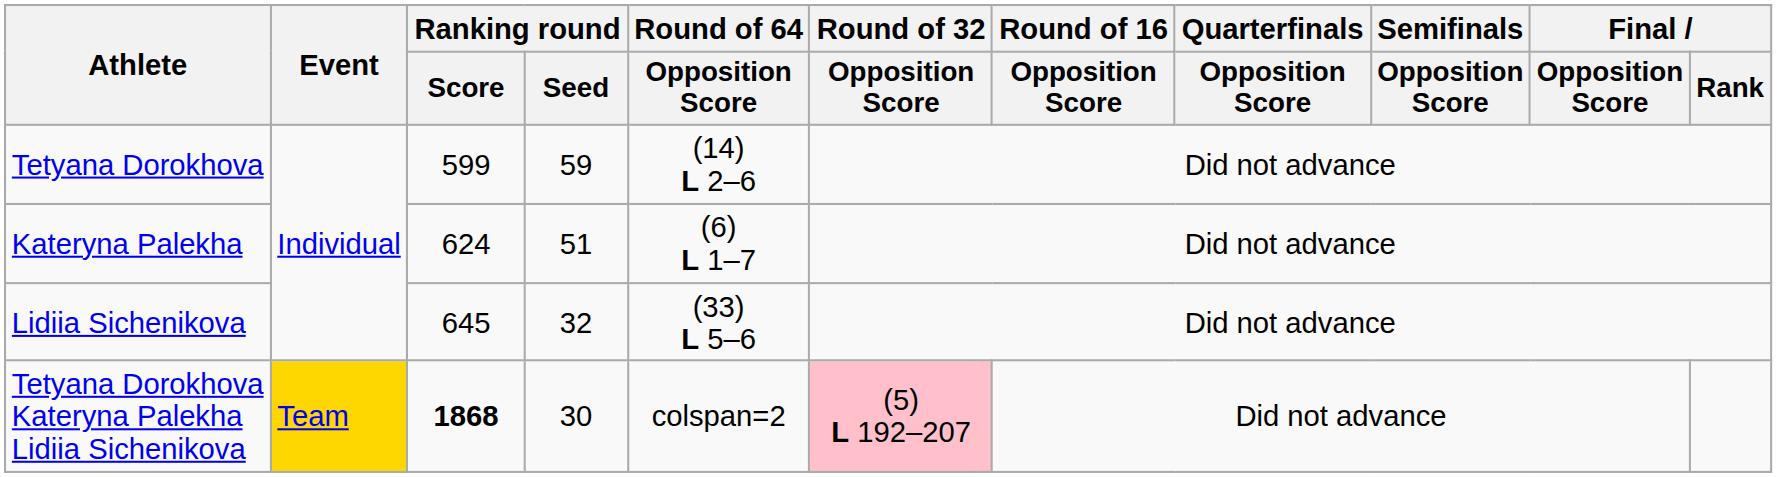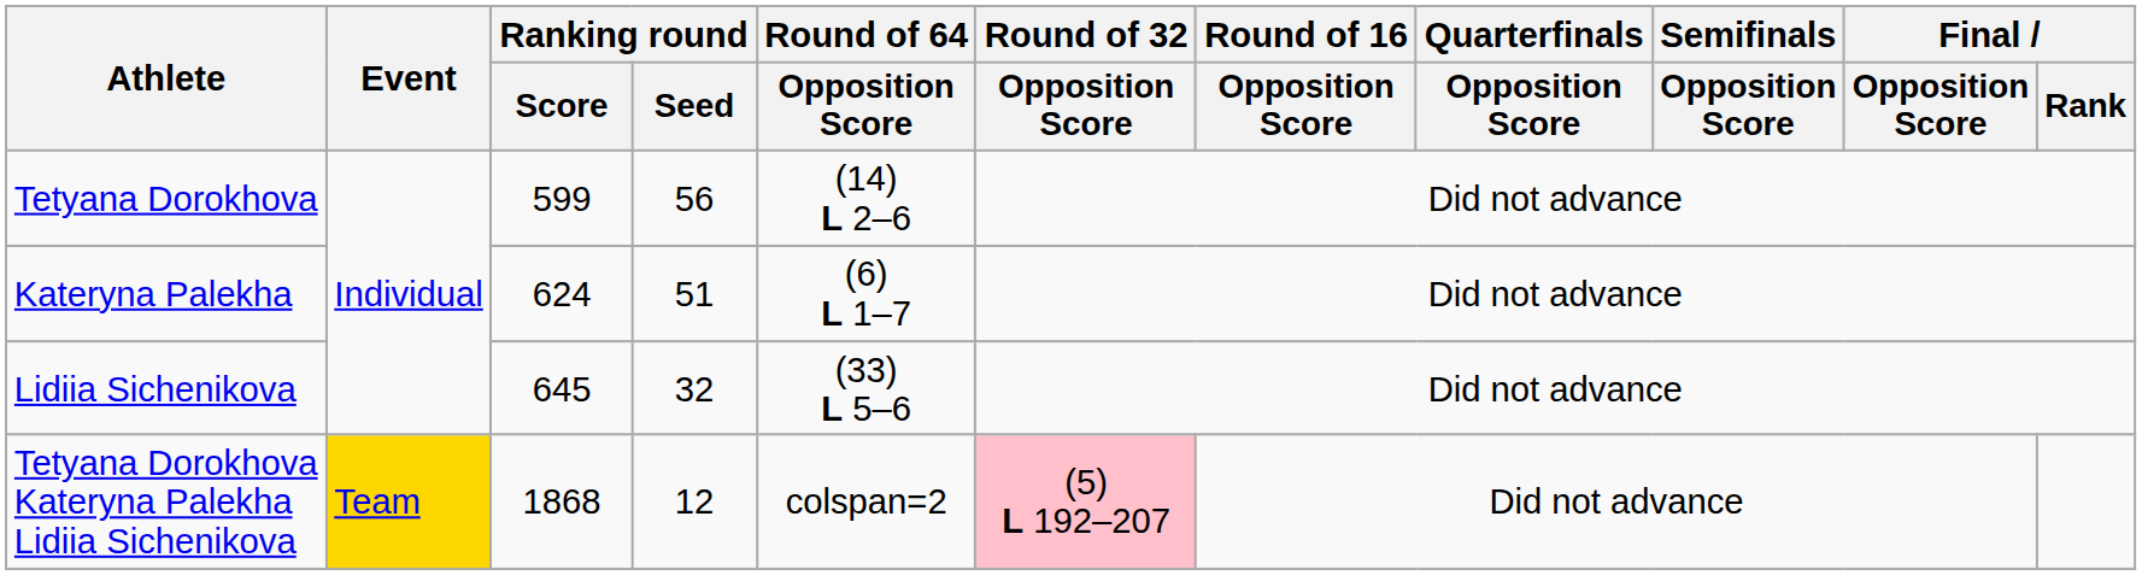Tetyana Dorokhova | Ranking round / Seed: 59 -> 56
Tetyana Dorokhova Kateryna Palekha Lidiia Sichenikova | Ranking round / Score: bold -> normal
Tetyana Dorokhova Kateryna Palekha Lidiia Sichenikova | Ranking round / Seed: 30 -> 12
